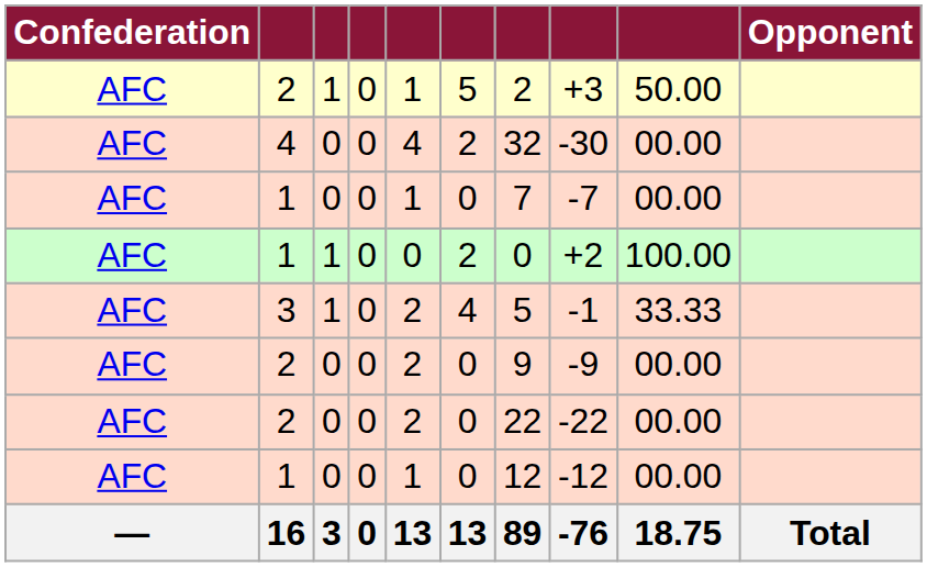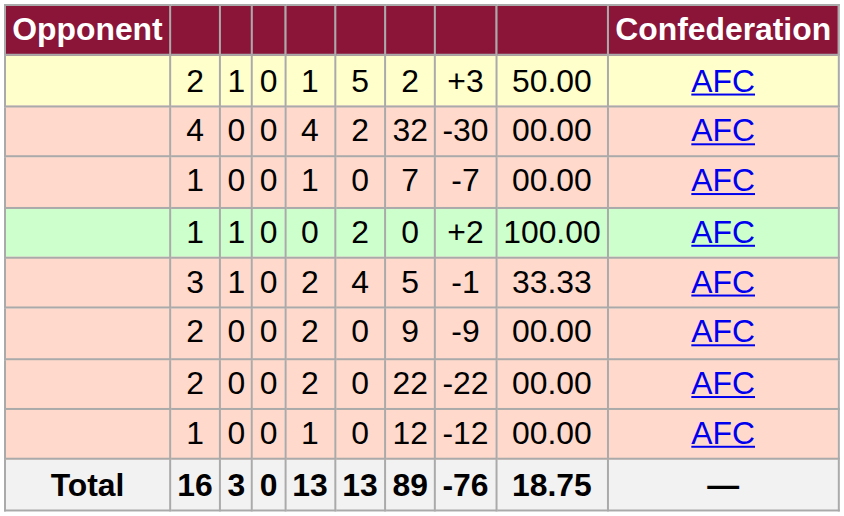columns swapped: Opponent <-> Confederation
